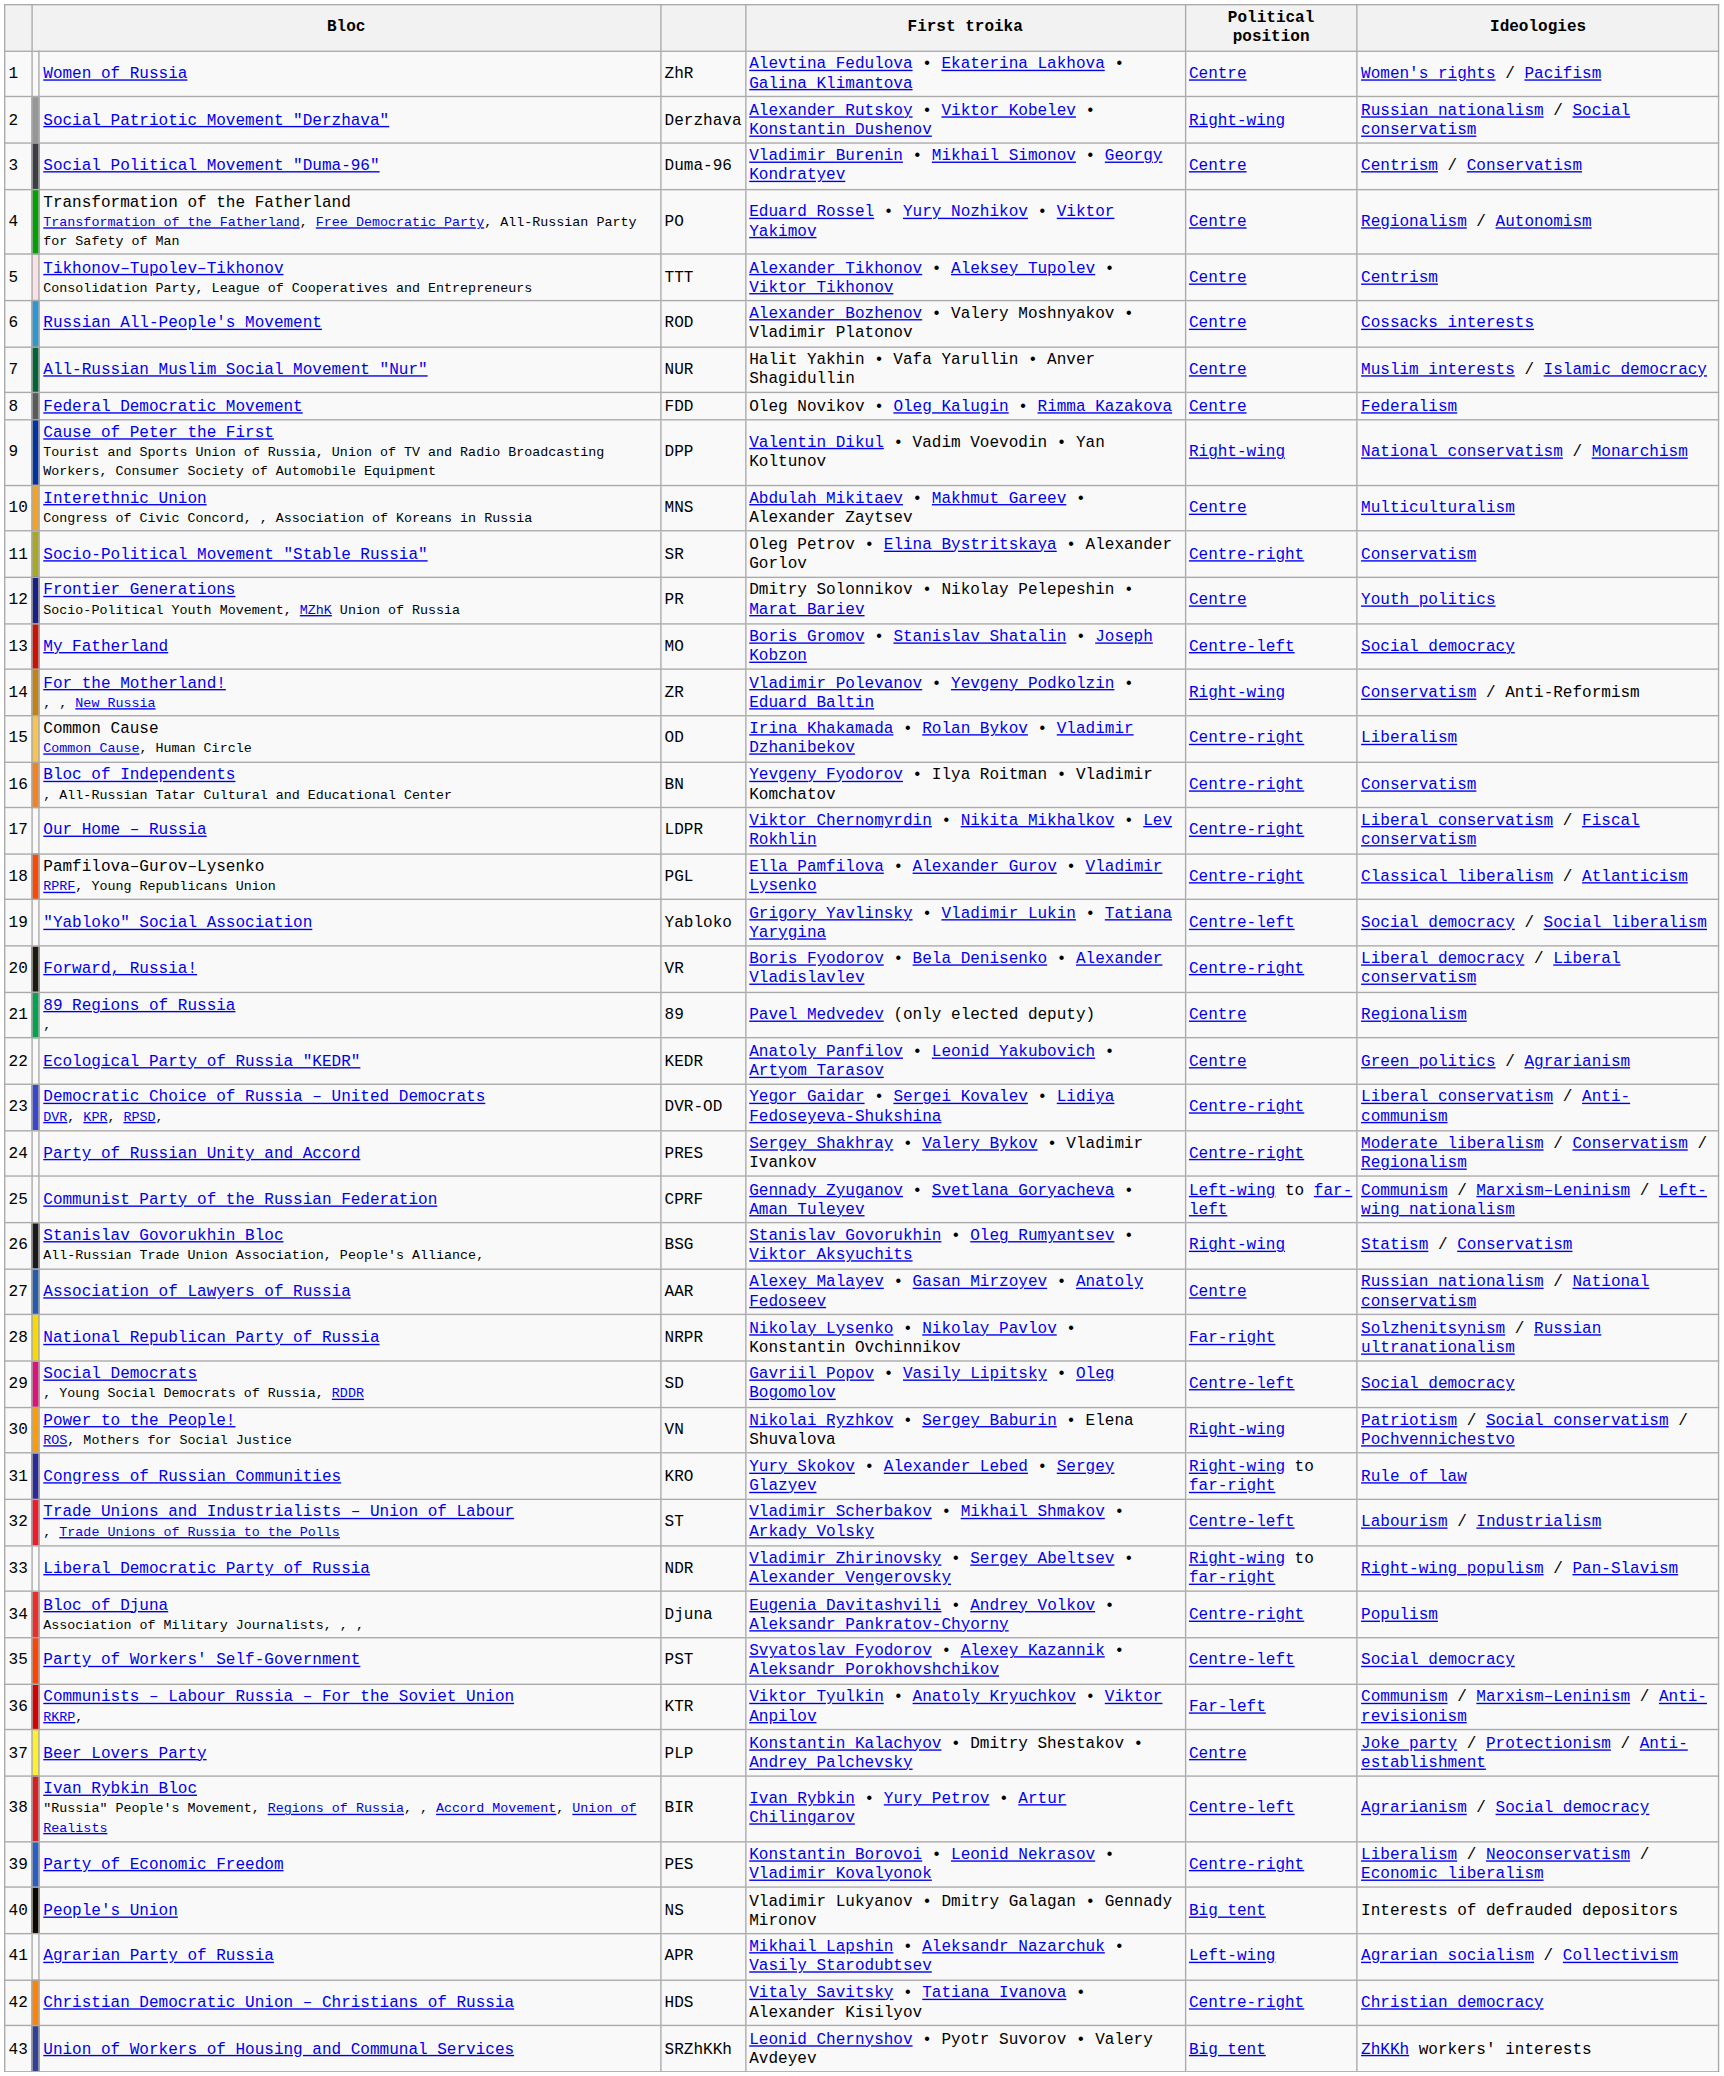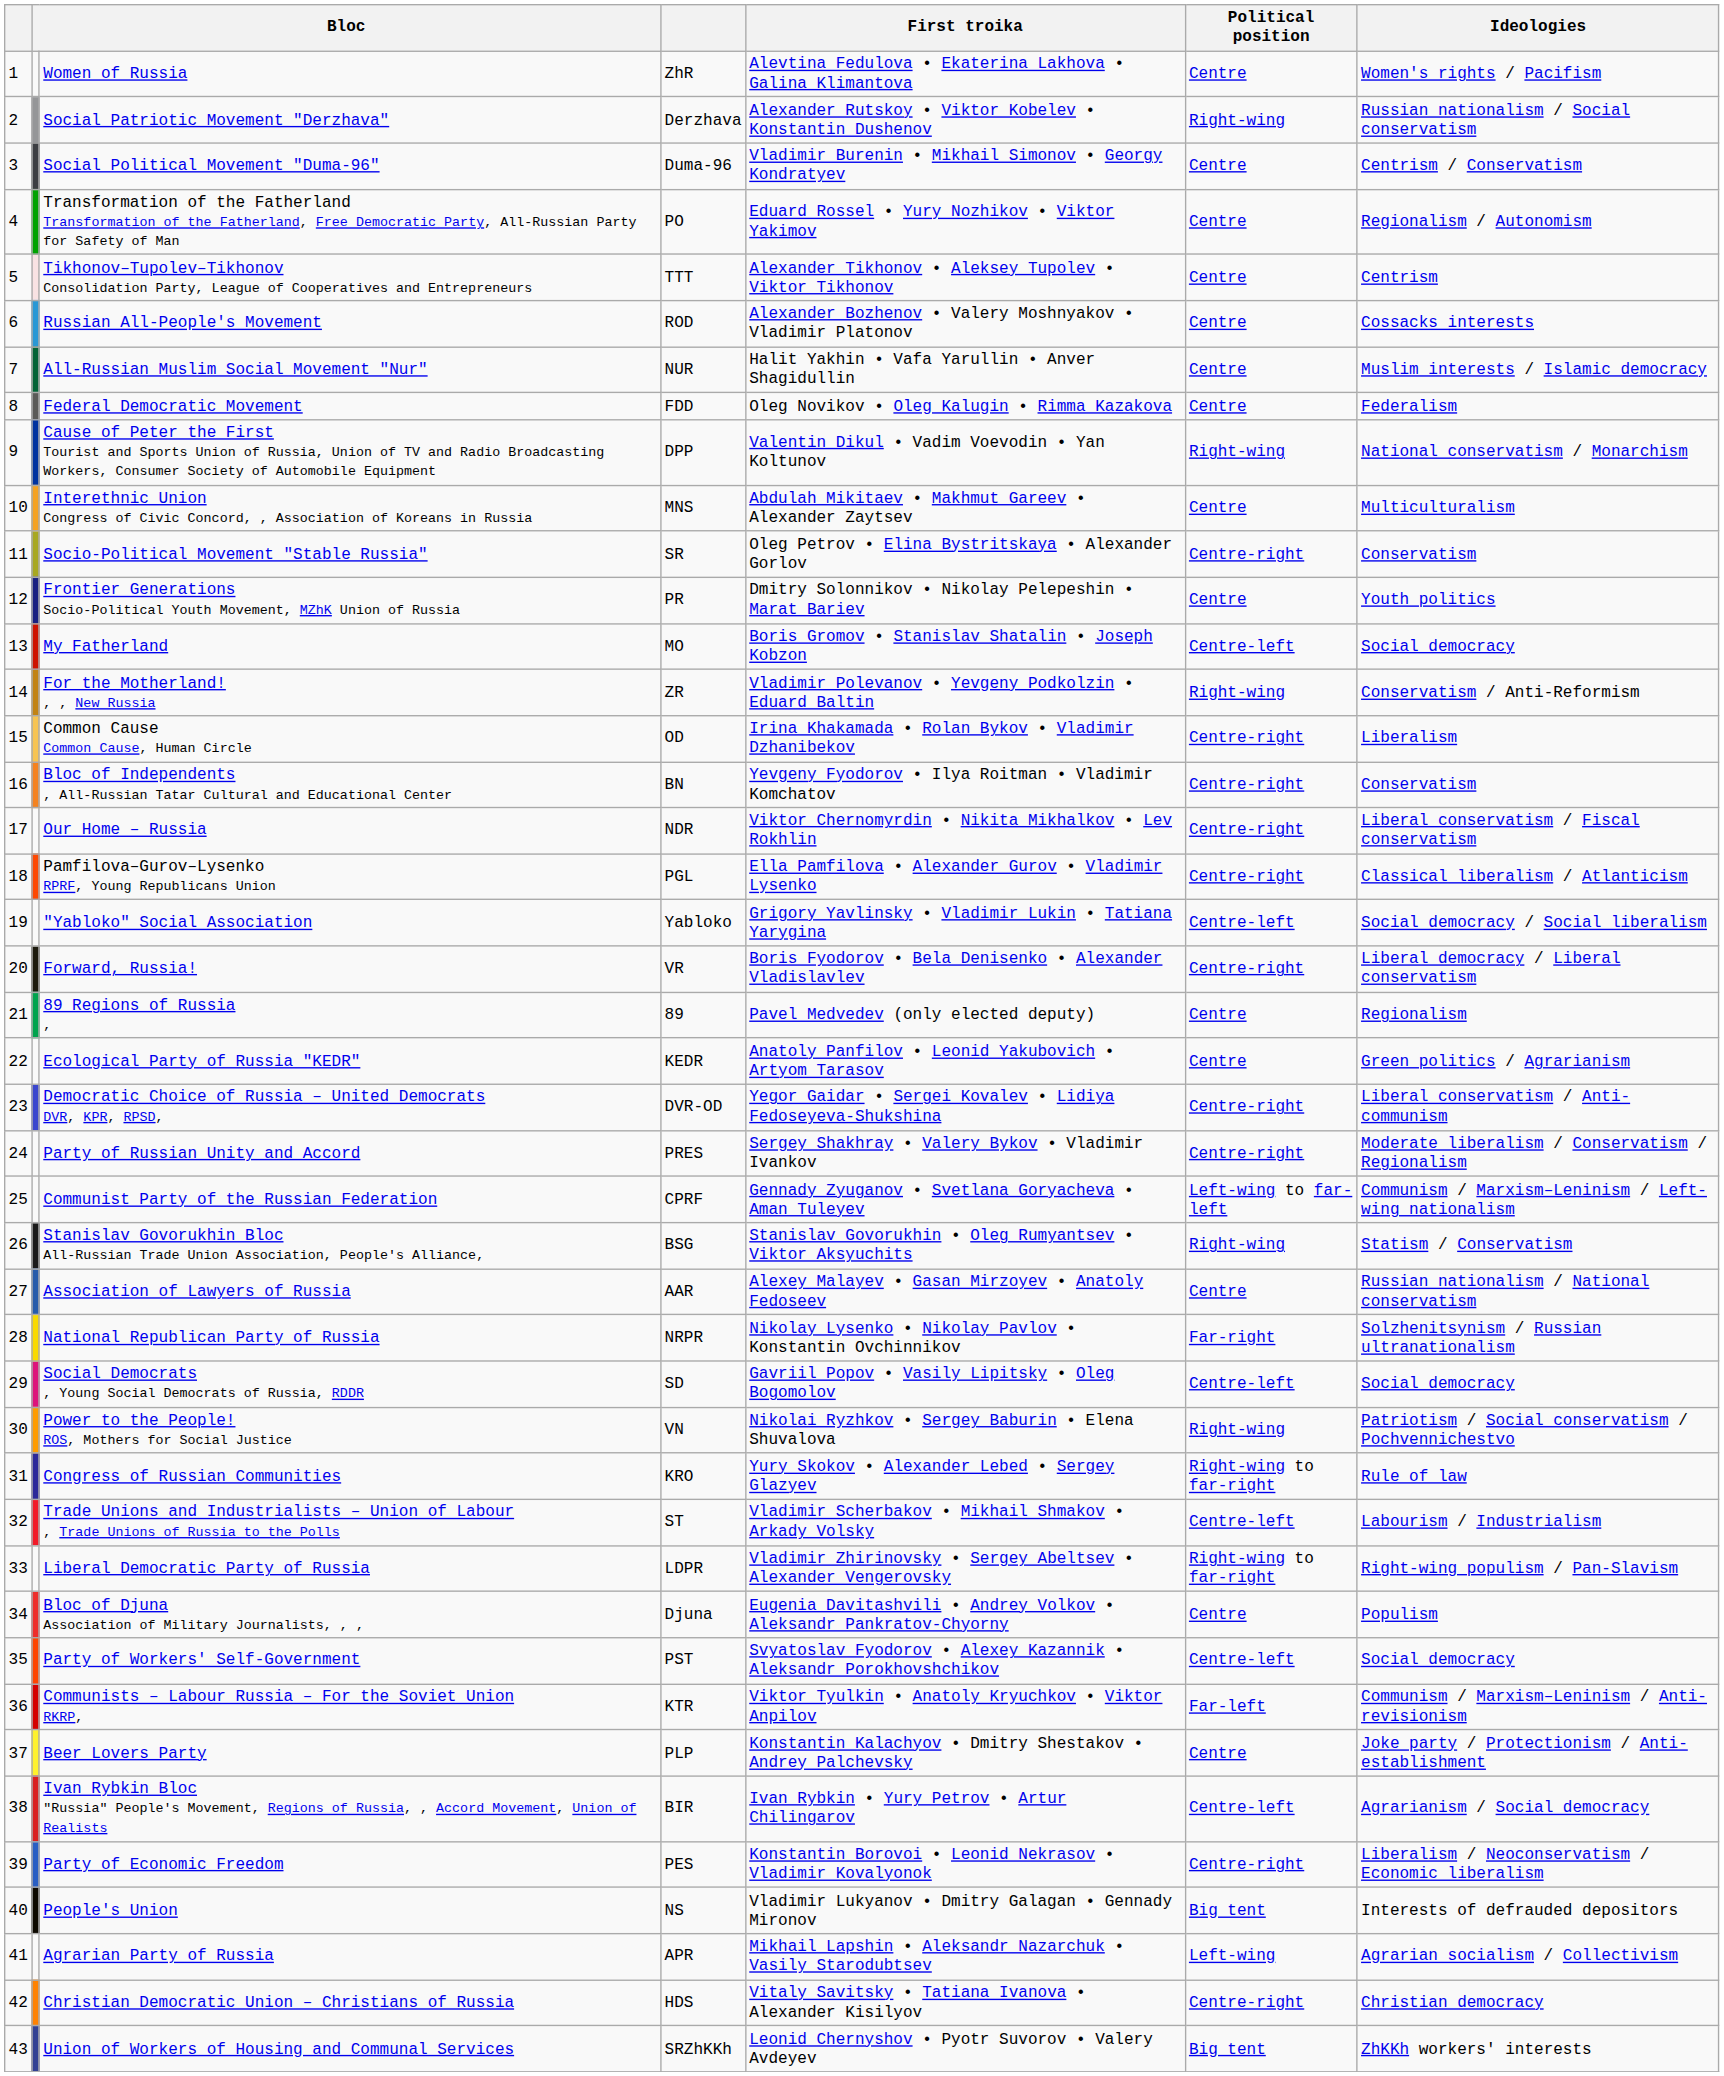Our Home – Russia | column 4: LDPR -> NDR
Liberal Democratic Party of Russia | column 4: NDR -> LDPR
Bloc of Djuna Association of Military Journalists, , , | Political position: Centre-right -> Centre
